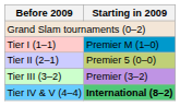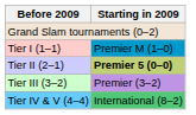Tier II (2–1) | Starting in 2009: normal -> bold
Tier IV & V (4–4) | Starting in 2009: bold -> normal
